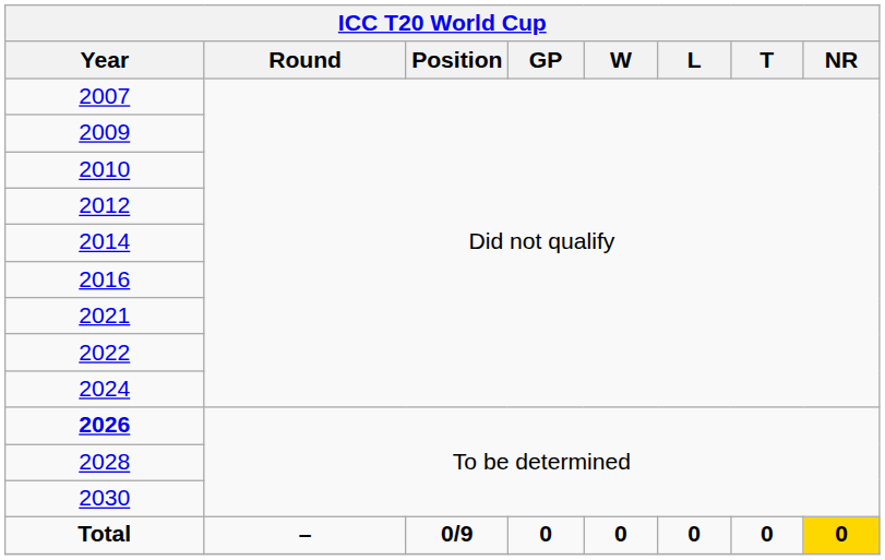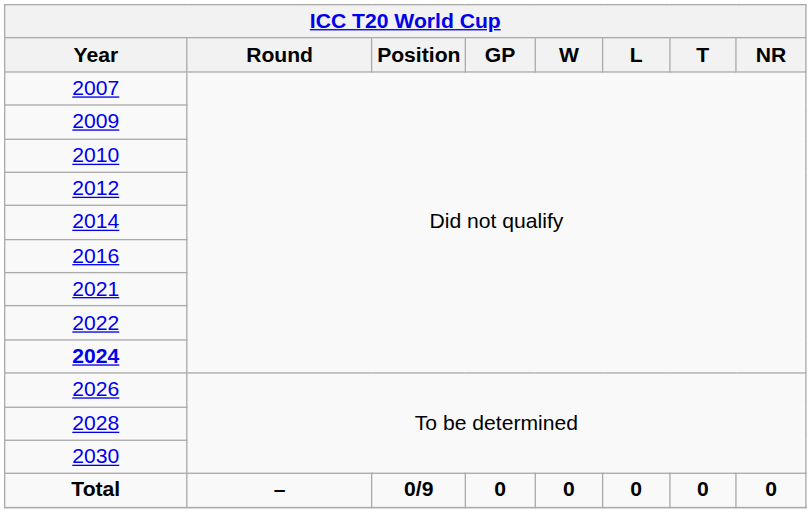2024 | Year: normal -> bold
2026 | Year: bold -> normal
Total | NR: gold background -> no background
